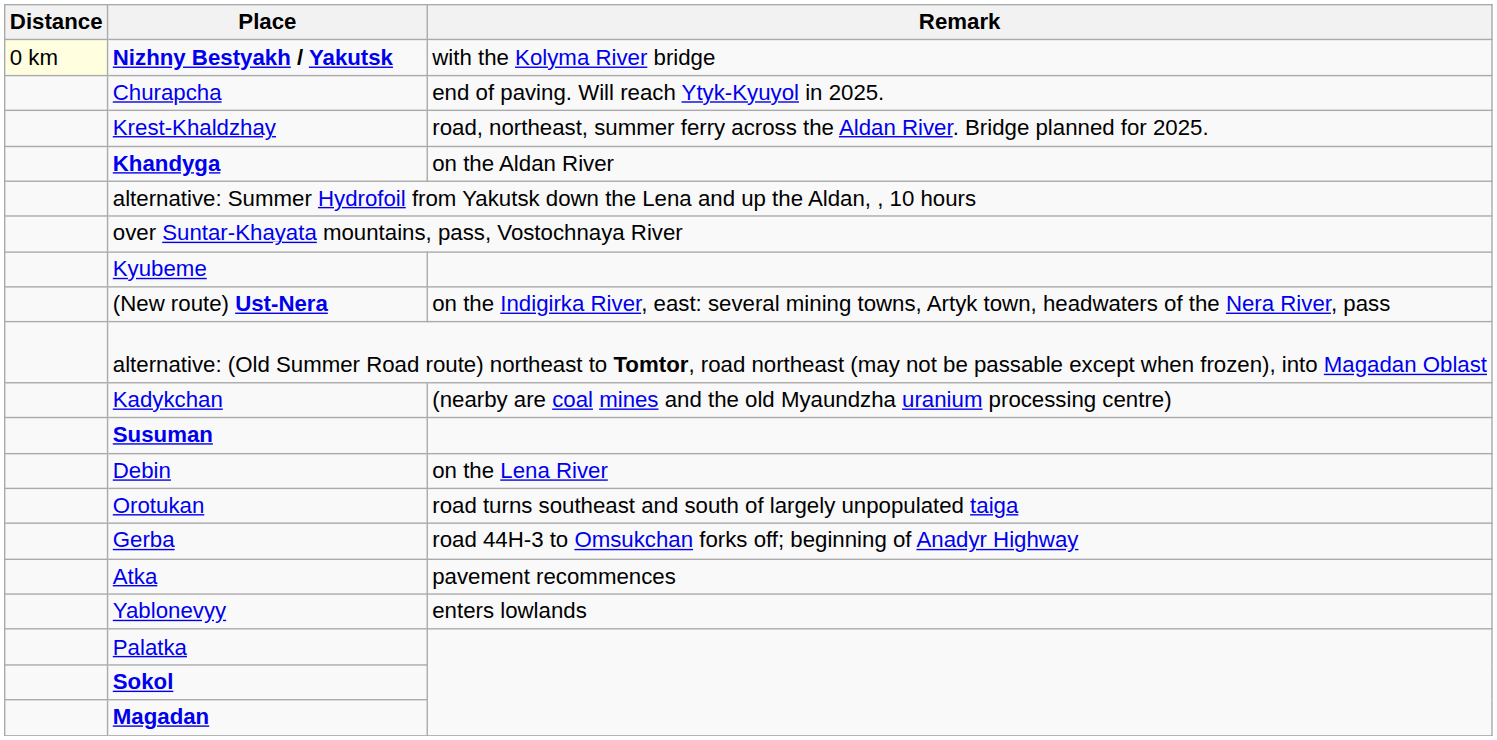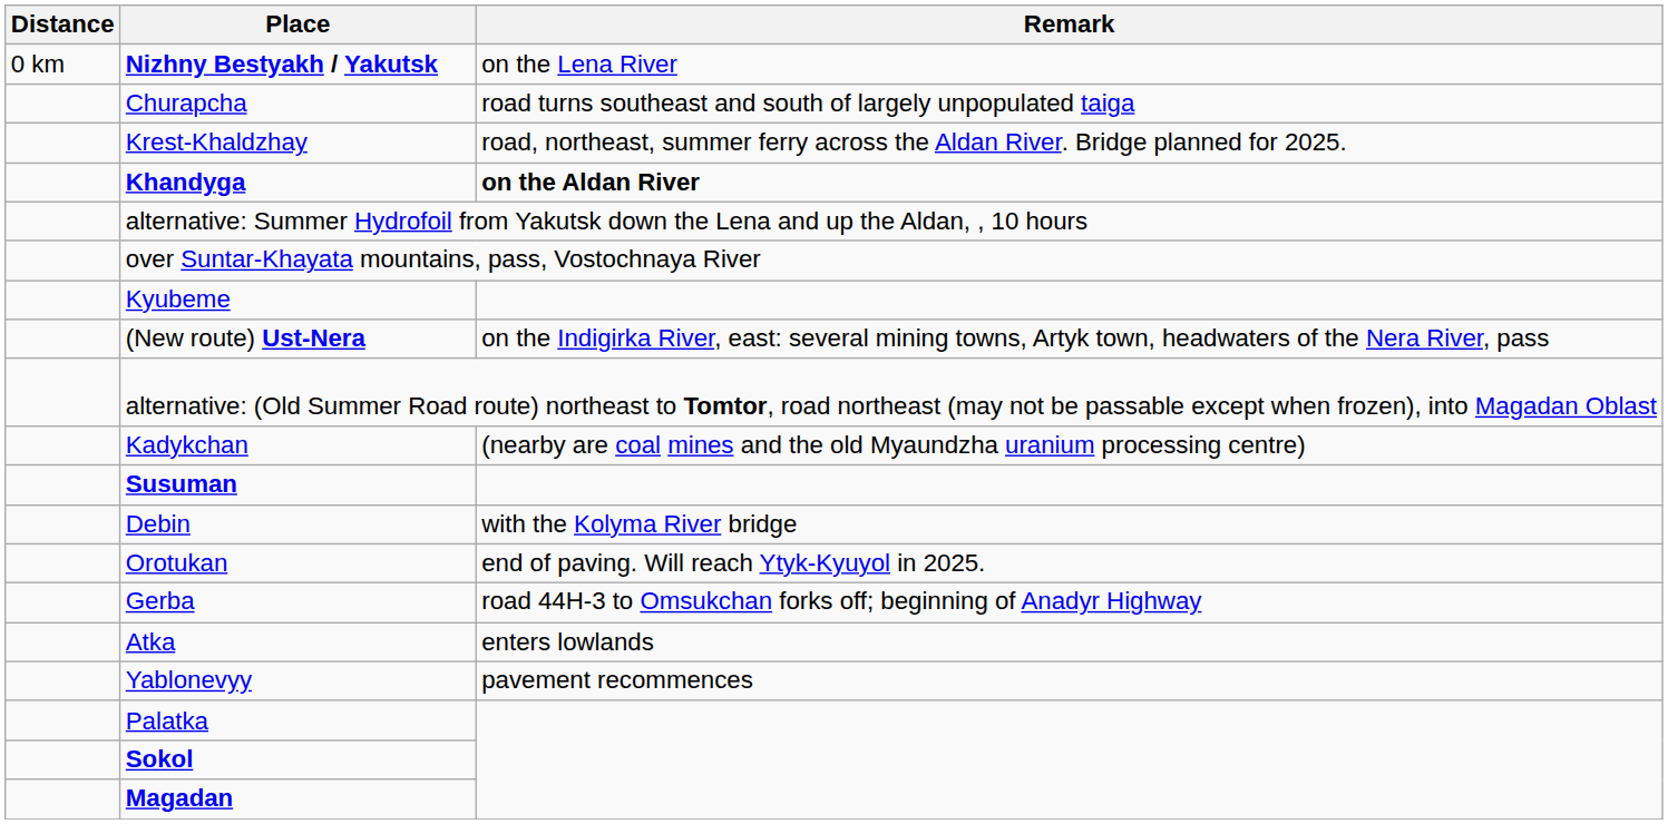Nizhny Bestyakh / Yakutsk | Distance: lightyellow background -> no background
Nizhny Bestyakh / Yakutsk | Remark: with the Kolyma River bridge -> on the Lena River
Churapcha | Remark: end of paving. Will reach Ytyk-Kyuyol in 2025. -> road turns southeast and south of largely unpopulated taiga
Khandyga | Remark: normal -> bold
Debin | Remark: on the Lena River -> with the Kolyma River bridge
Orotukan | Remark: road turns southeast and south of largely unpopulated taiga -> end of paving. Will reach Ytyk-Kyuyol in 2025.
Atka | Remark: pavement recommences -> enters lowlands
Yablonevyy | Remark: enters lowlands -> pavement recommences
